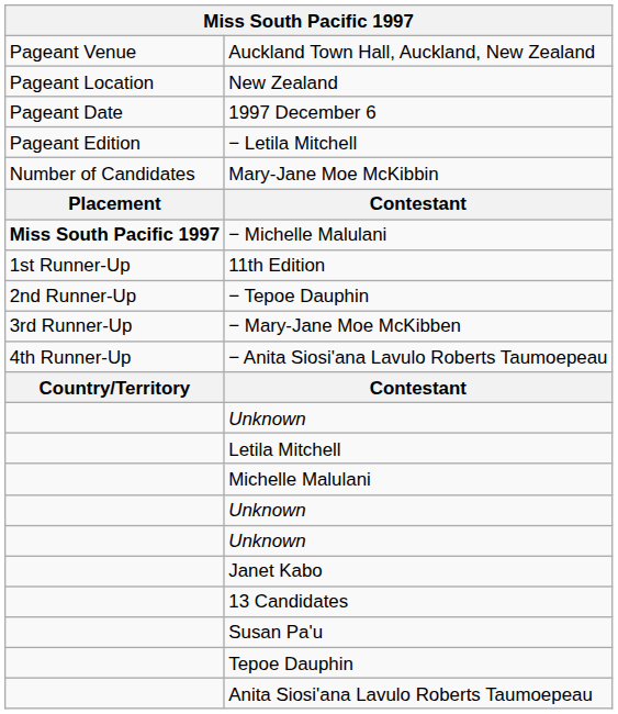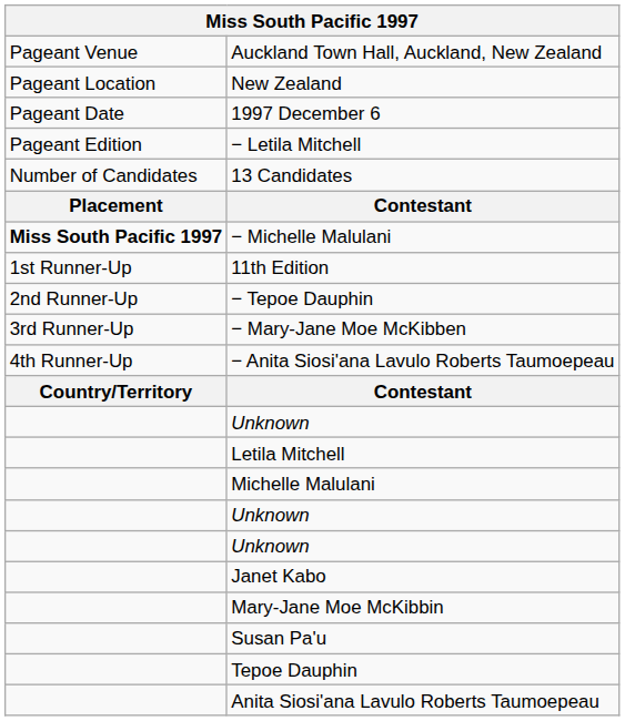row 6 | column 2: Mary-Jane Moe McKibbin -> 13 Candidates
row 20 | column 2: 13 Candidates -> Mary-Jane Moe McKibbin
